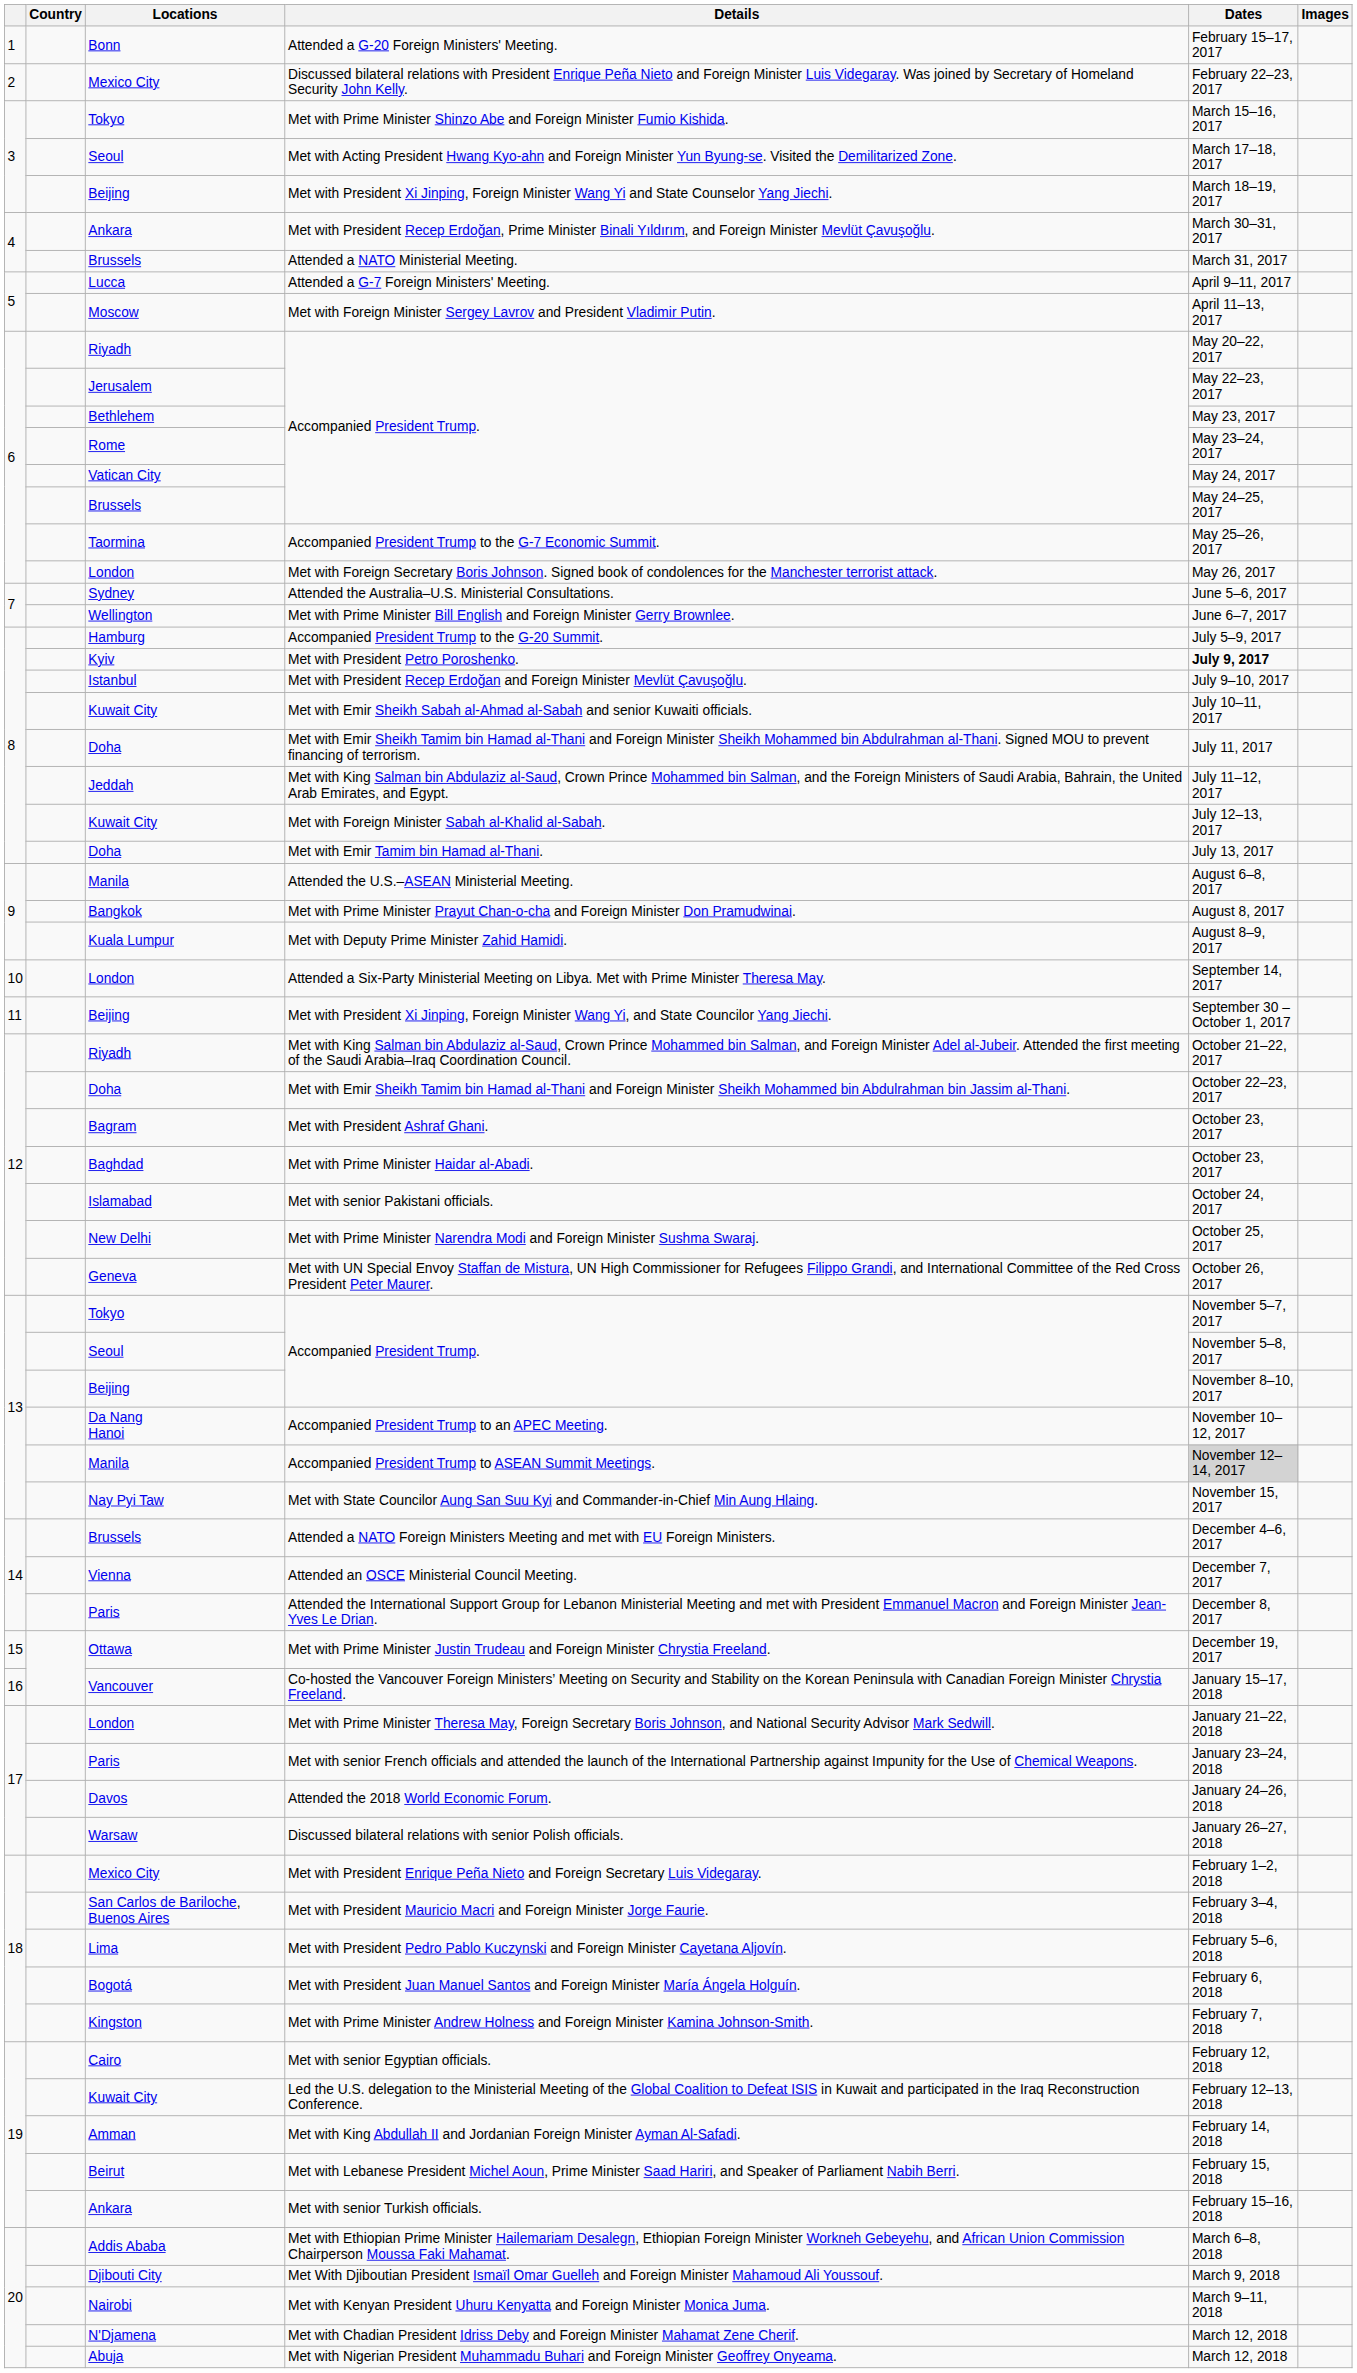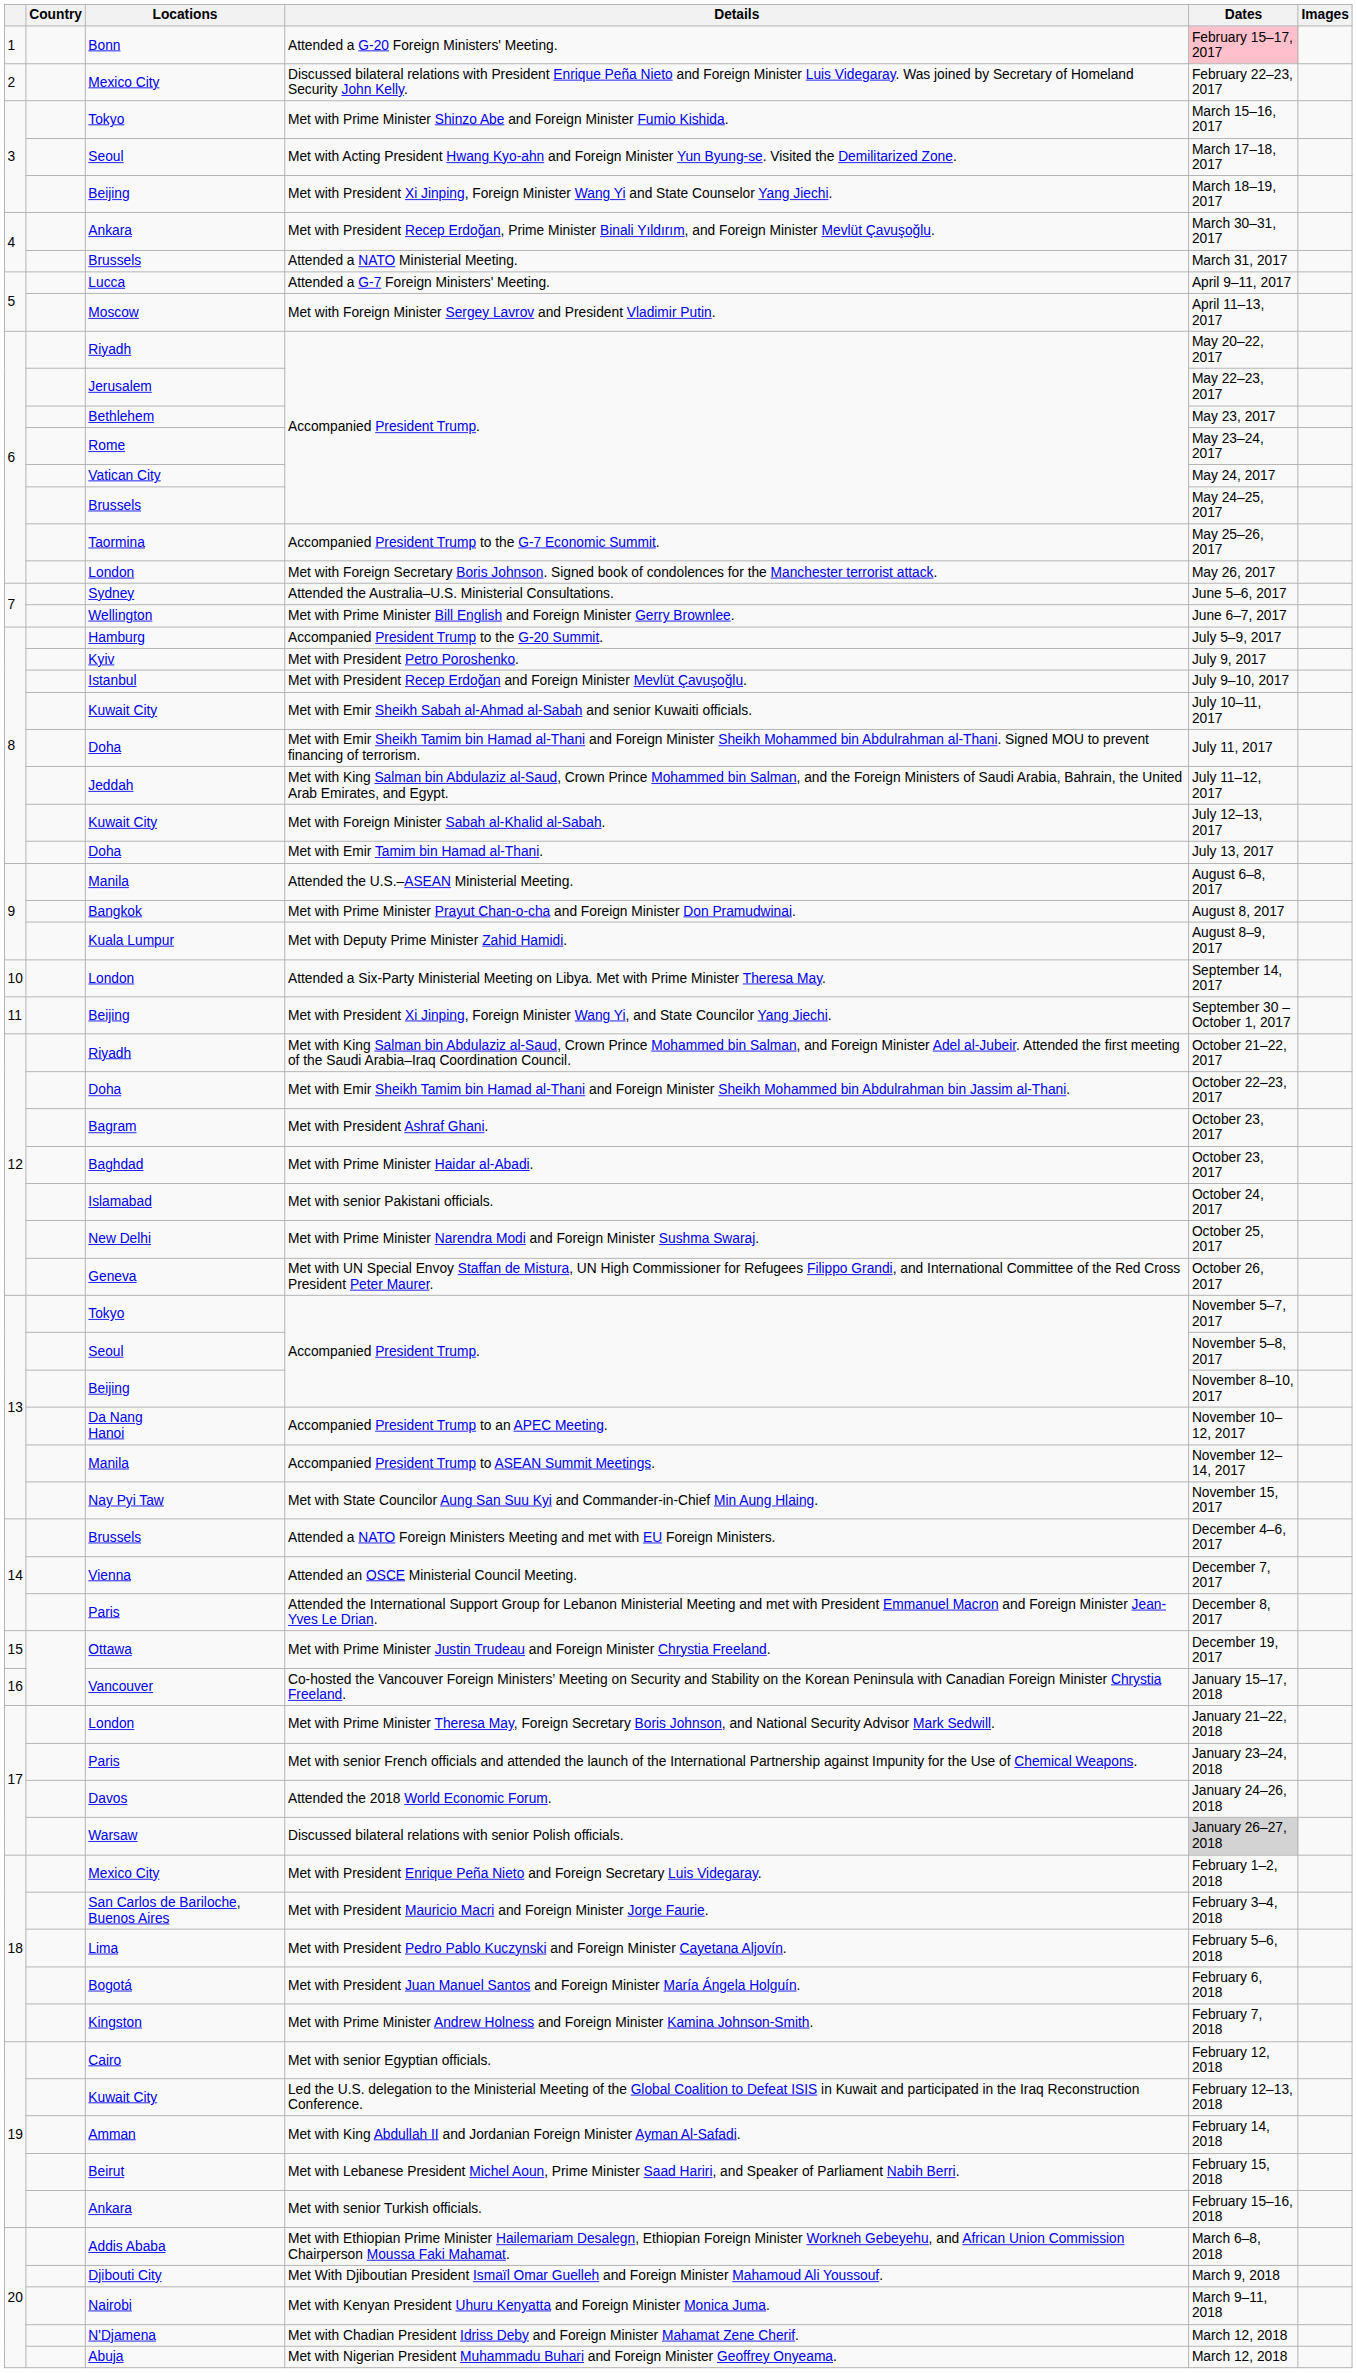Attended a G-20 Foreign Ministers' Meeting. | Dates: no background -> pink background
Met with President Petro Poroshenko. | Dates: bold -> normal
Accompanied President Trump to ASEAN Summit Meetings. | Dates: lightgrey background -> no background
Discussed bilateral relations with senior Polish officials. | Dates: no background -> lightgrey background
